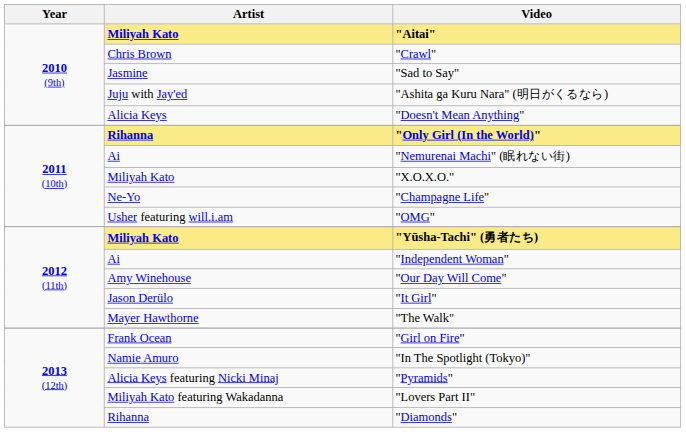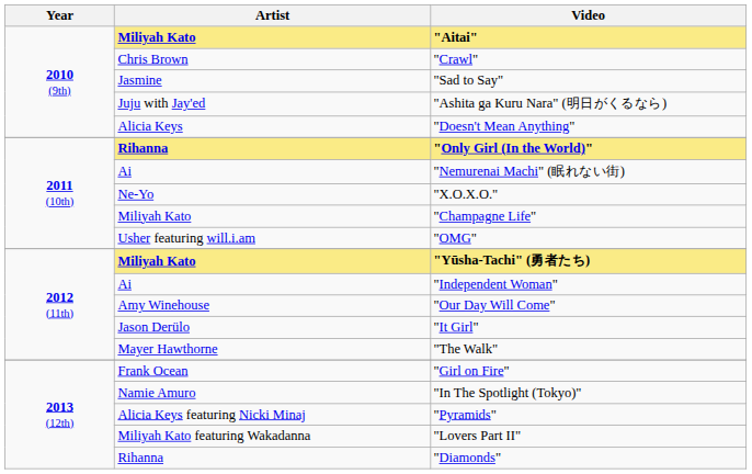"X.O.X.O." | Artist: Miliyah Kato -> Ne-Yo
"Champagne Life" | Artist: Ne-Yo -> Miliyah Kato
